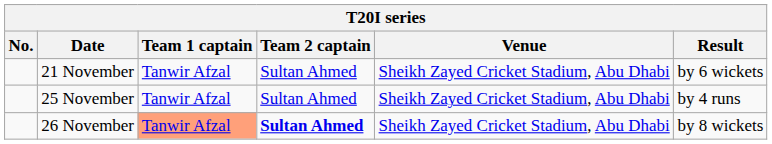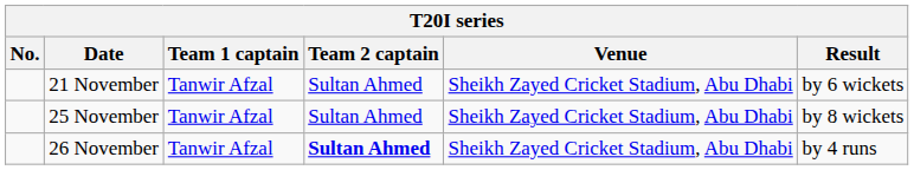25 November | Result: by 4 runs -> by 8 wickets
26 November | Team 1 captain: lightsalmon background -> no background
26 November | Result: by 8 wickets -> by 4 runs
